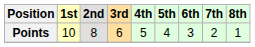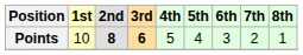Points | 2nd: normal -> bold
Points | 3rd: normal -> bold
